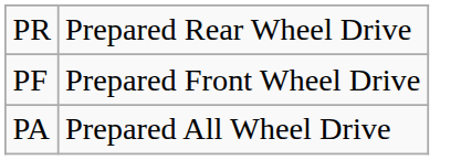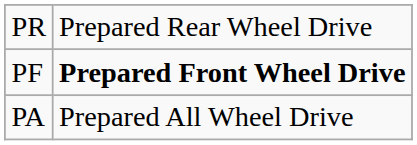PF | column 2: normal -> bold
